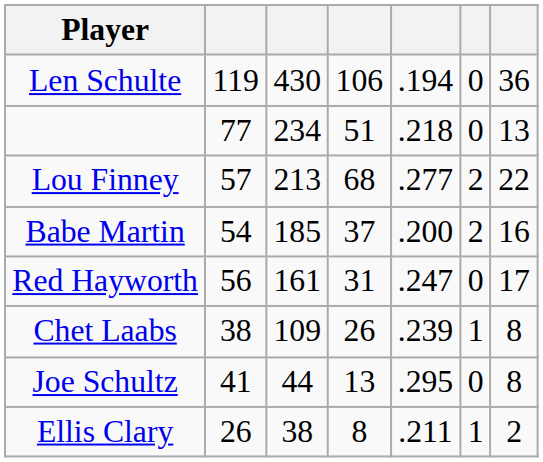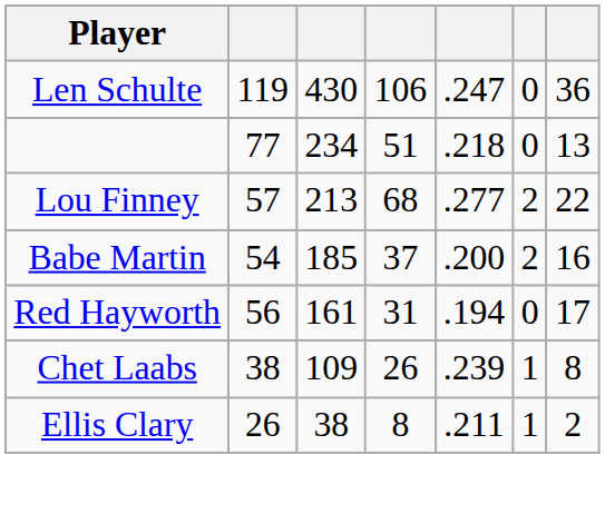Len Schulte | column 5: .194 -> .247
Red Hayworth | column 5: .247 -> .194
- row: Joe Schultz | 41 | 44 | 13 | .295 | 0 | 8
